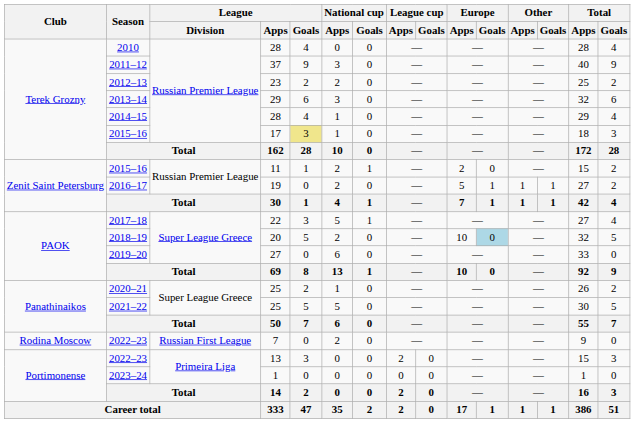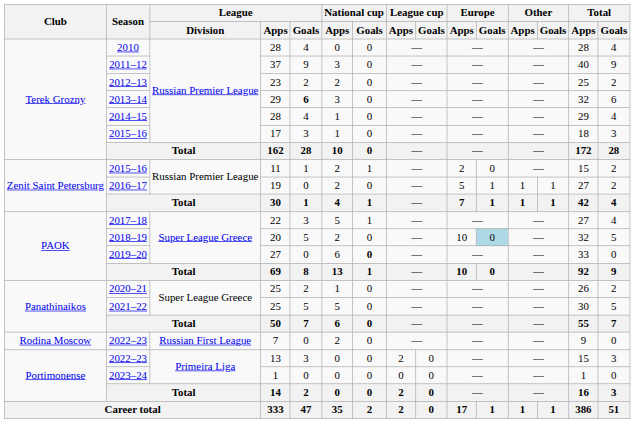2013–14 | League / Goals: normal -> bold
2015–16 / 17 | League / Goals: khaki background -> no background
2019–20 | National cup / Goals: normal -> bold
